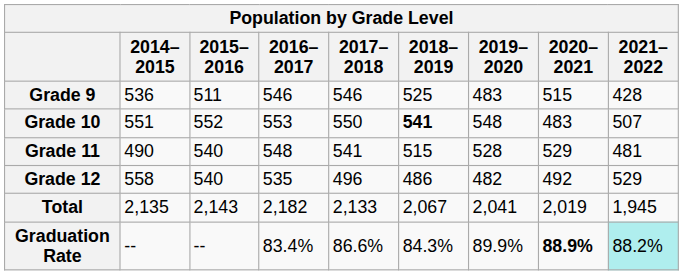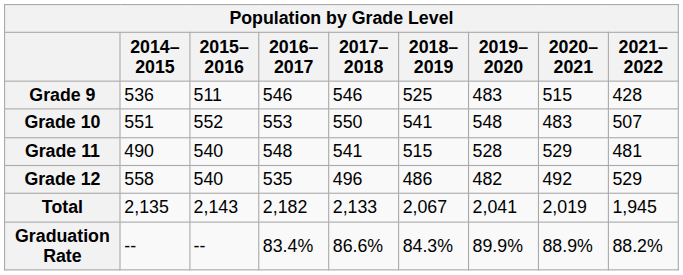Grade 10 | 2018–2019: bold -> normal
Graduation Rate | 2020–2021: bold -> normal
Graduation Rate | 2021–2022: paleturquoise background -> no background
